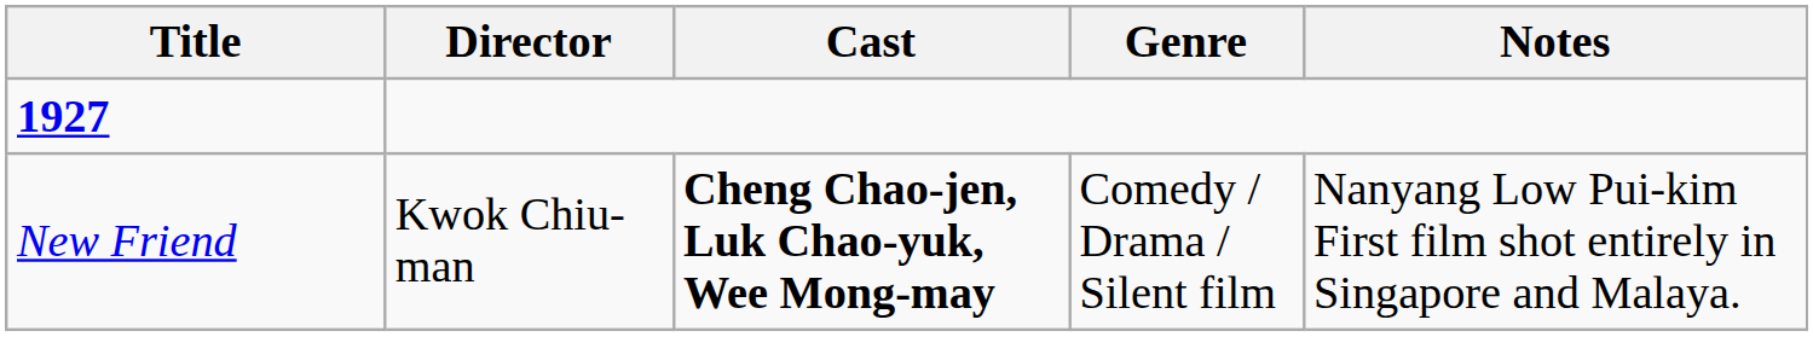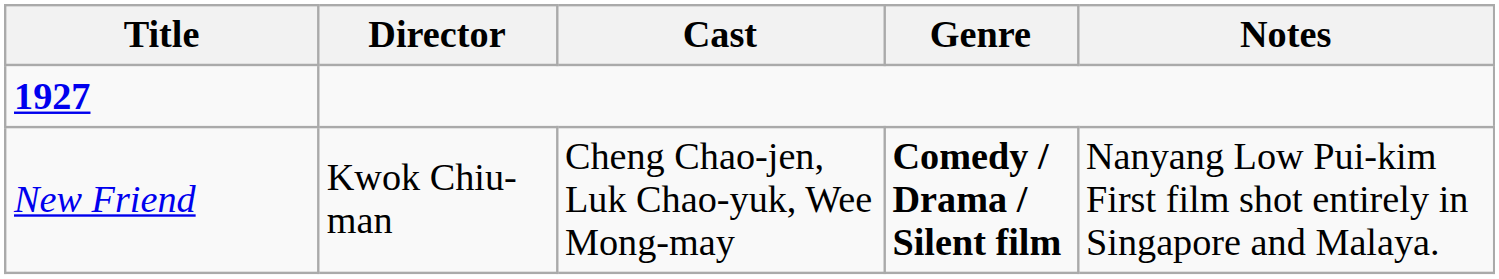New Friend | Cast: bold -> normal
New Friend | Genre: normal -> bold
